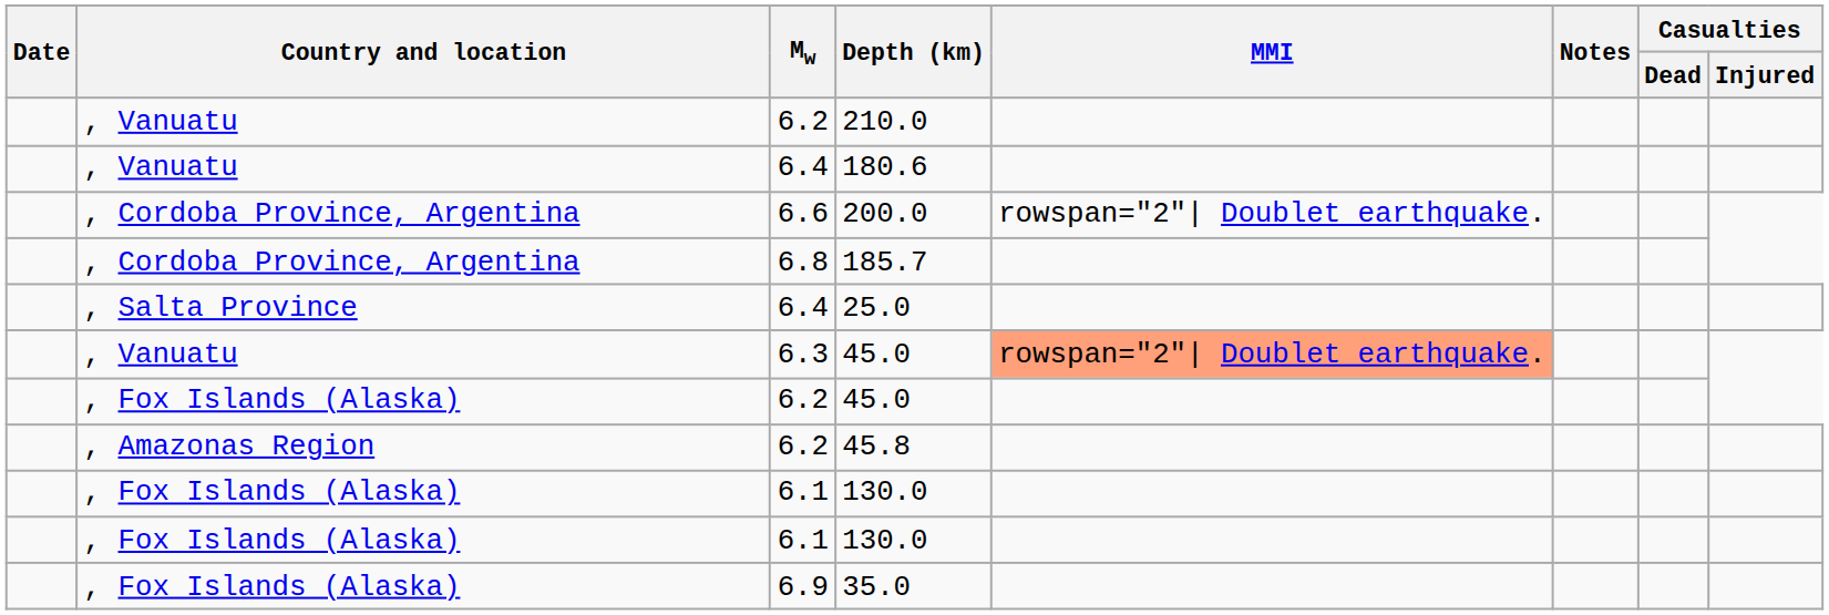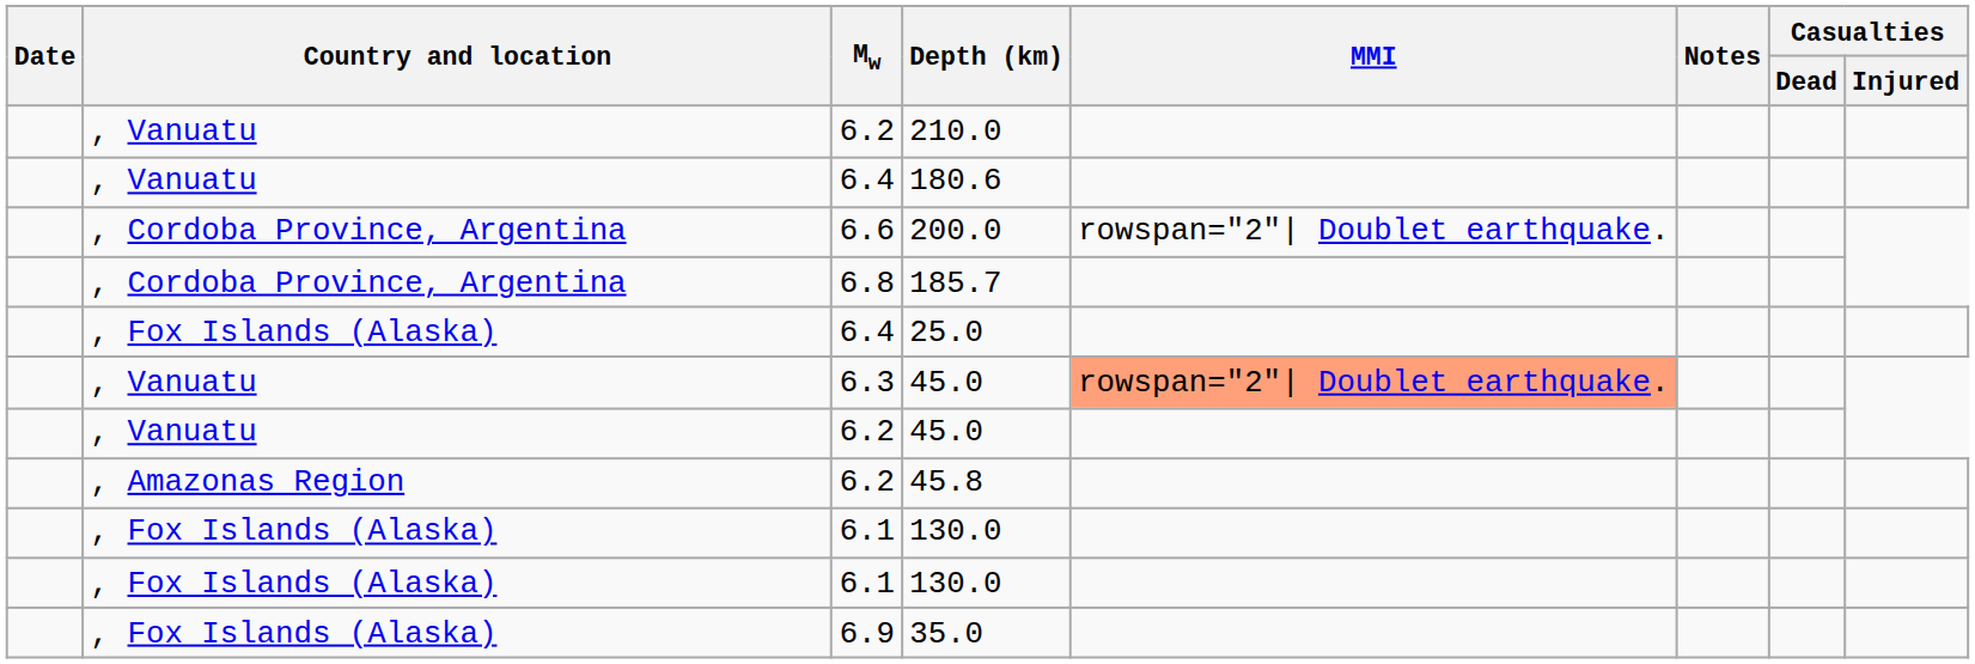25.0 | Country and location: , Salta Province -> , Fox Islands (Alaska)
6.2 / 45.0 | Country and location: , Fox Islands (Alaska) -> , Vanuatu
